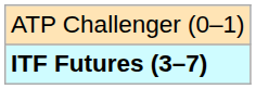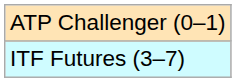row 2 | column 1: bold -> normal
